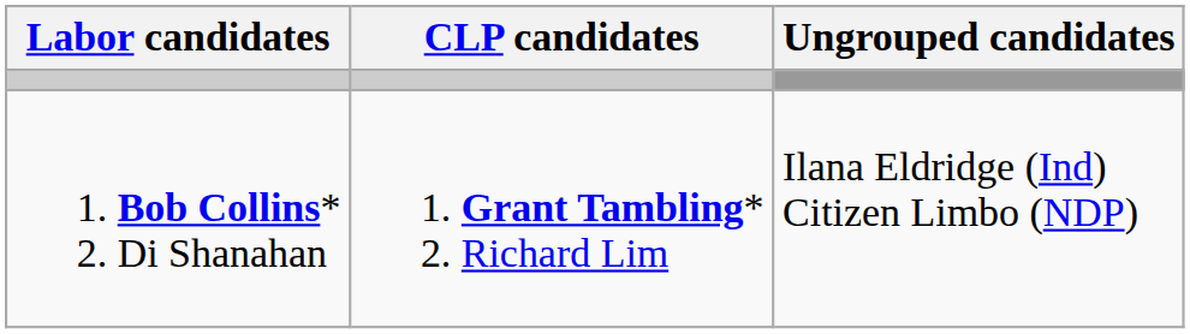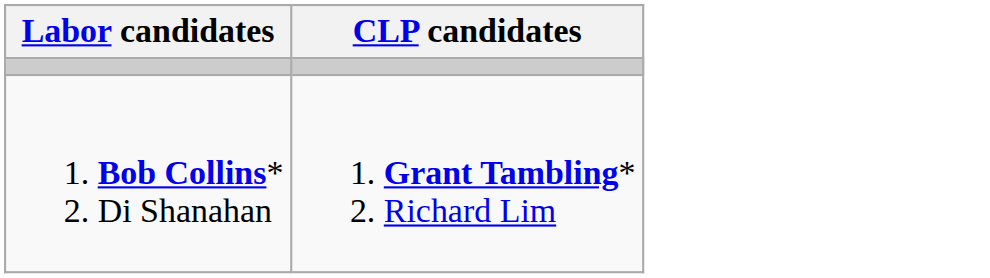- column: Ungrouped candidates | Ilana Eldridge (Ind) Citizen Limbo (NDP)
